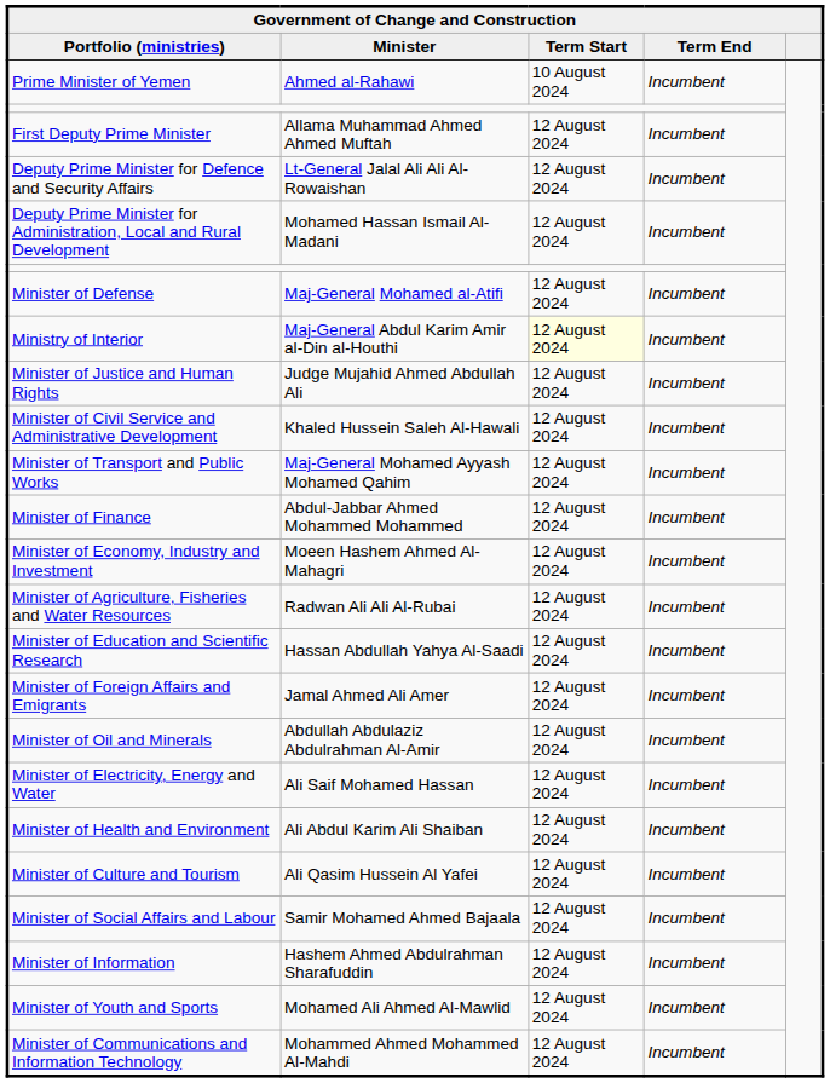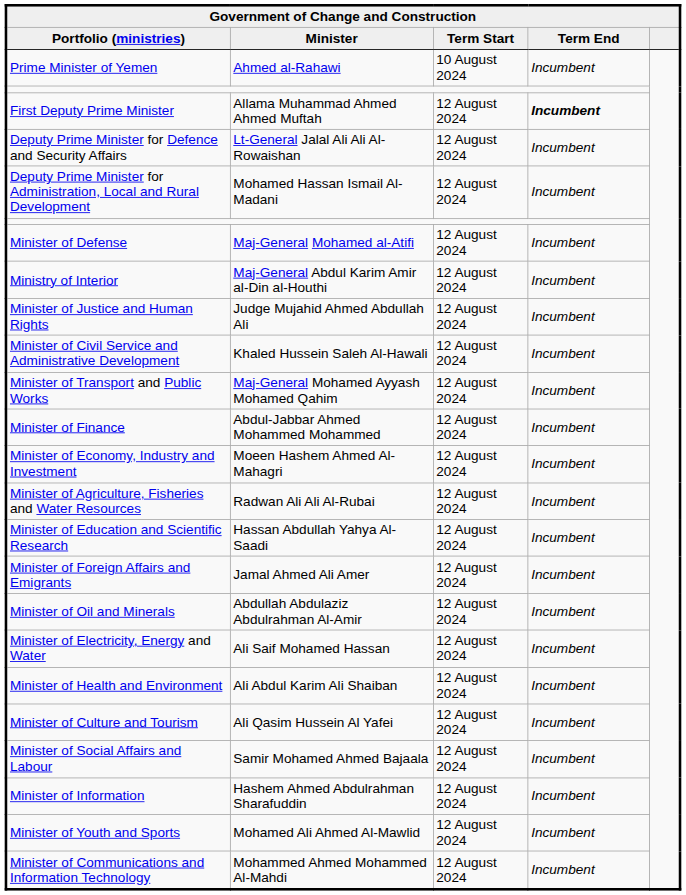First Deputy Prime Minister | Term End: normal -> bold
Ministry of Interior | Term Start: lightyellow background -> no background
